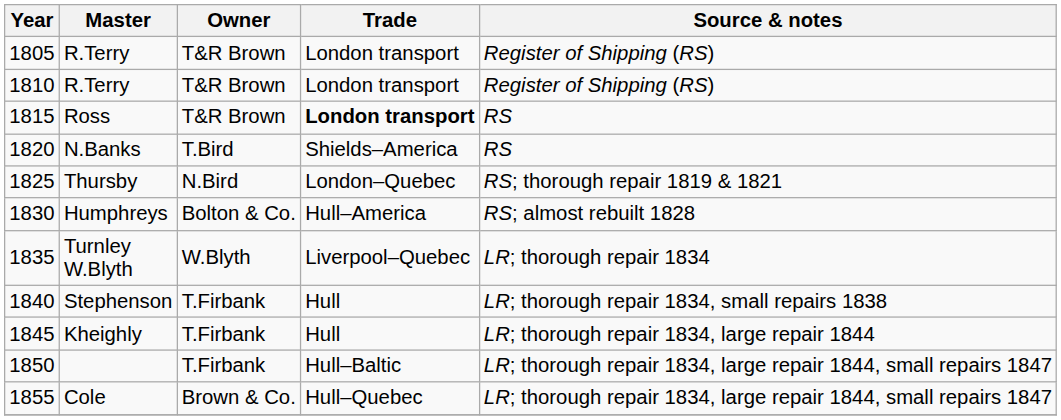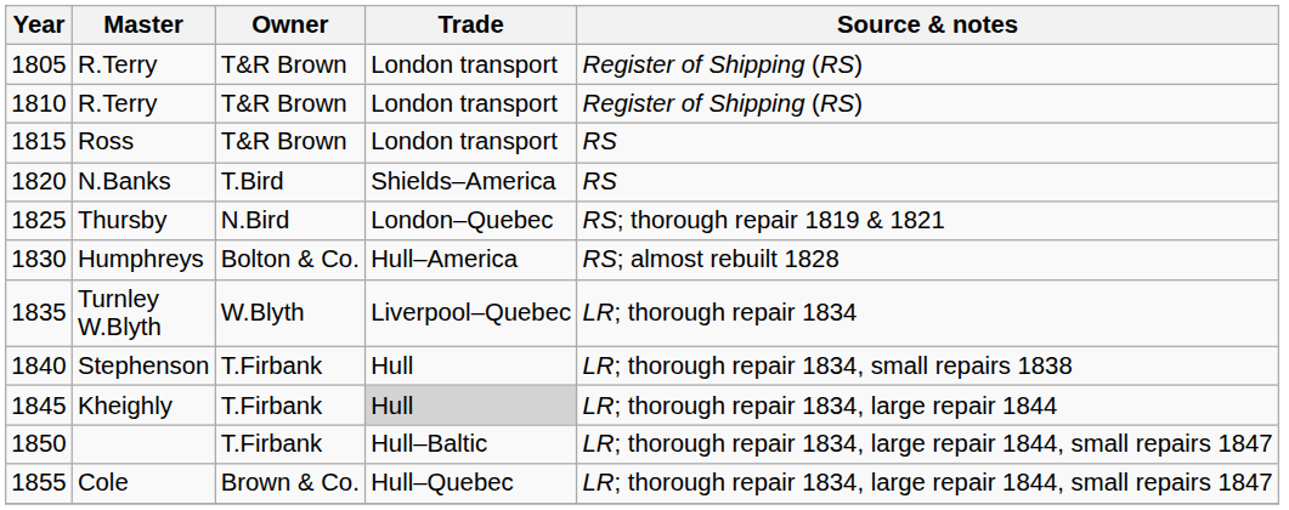Ross | Trade: bold -> normal
Kheighly | Trade: no background -> lightgrey background
